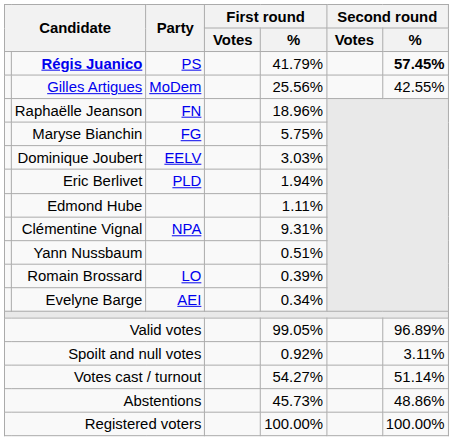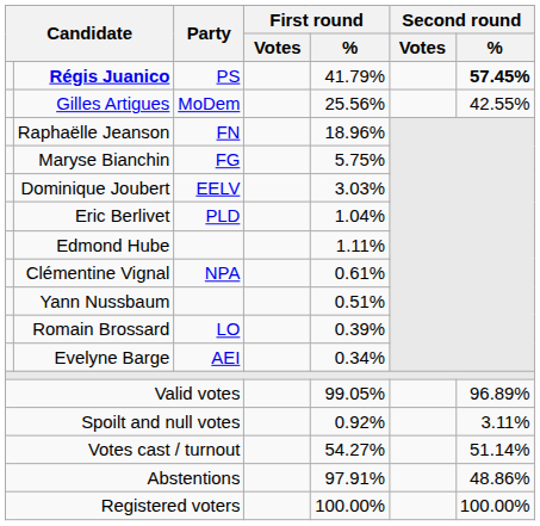Eric Berlivet | First round / %: 1.94% -> 1.04%
Clémentine Vignal | First round / %: 9.31% -> 0.61%
Abstentions | First round / %: 45.73% -> 97.91%
